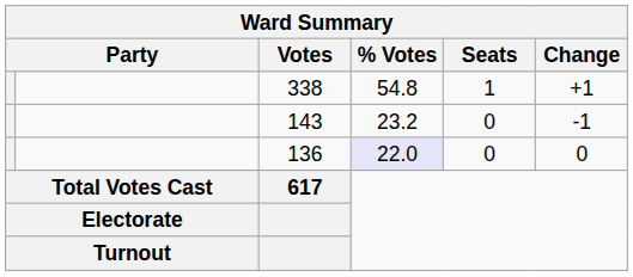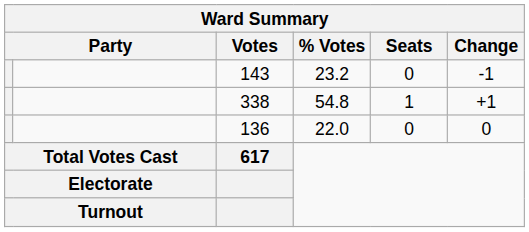rows swapped: 338 <-> 143
136 | % Votes: lavender background -> no background
